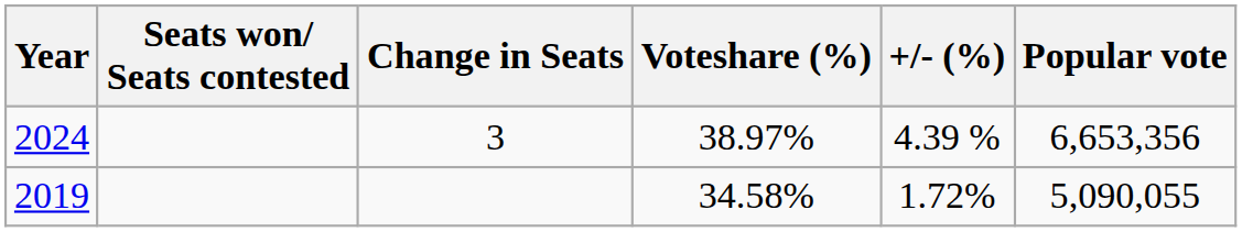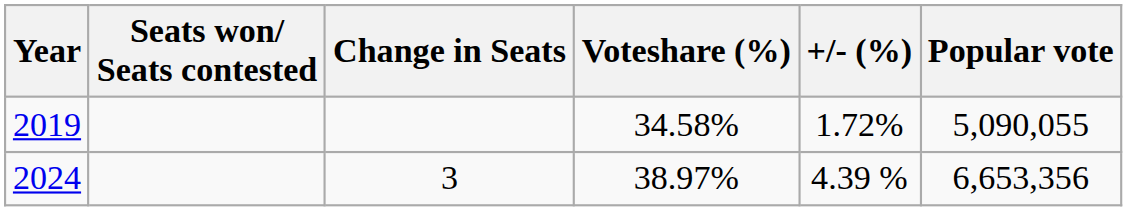rows swapped: 2019 <-> 2024
